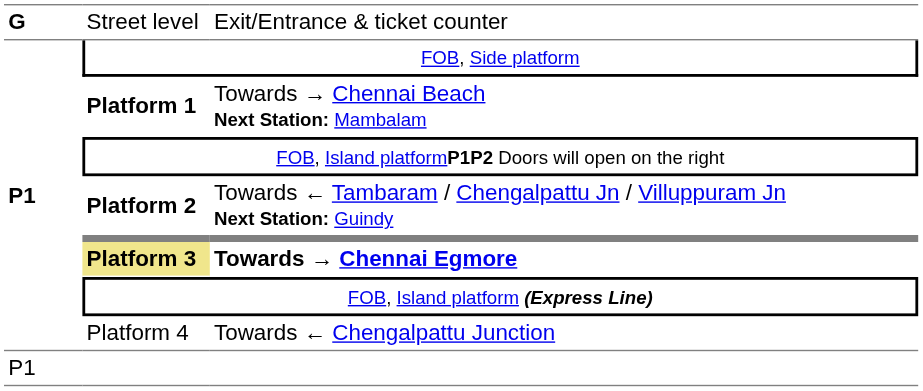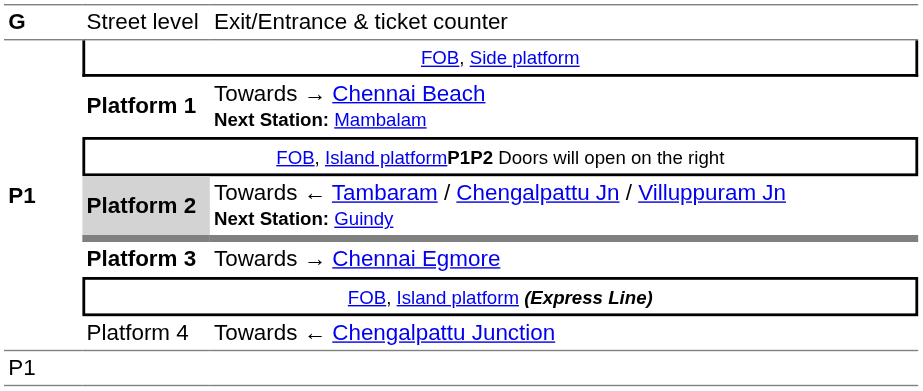Platform 2 | column 2: no background -> lightgrey background
Platform 3 | column 2: khaki background -> no background
Platform 3 | column 3: bold -> normal
